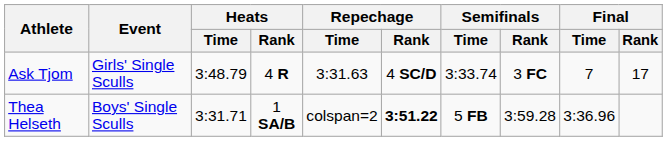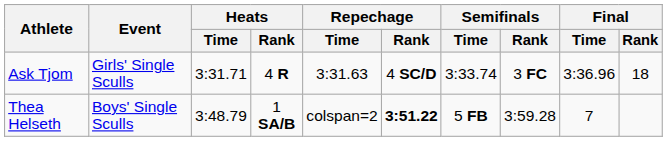Ask Tjom | Heats / Time: 3:48.79 -> 3:31.71
Ask Tjom | Final / Time: 7 -> 3:36.96
Ask Tjom | Final / Rank: 17 -> 18
Thea Helseth | Heats / Time: 3:31.71 -> 3:48.79
Thea Helseth | Final / Time: 3:36.96 -> 7
